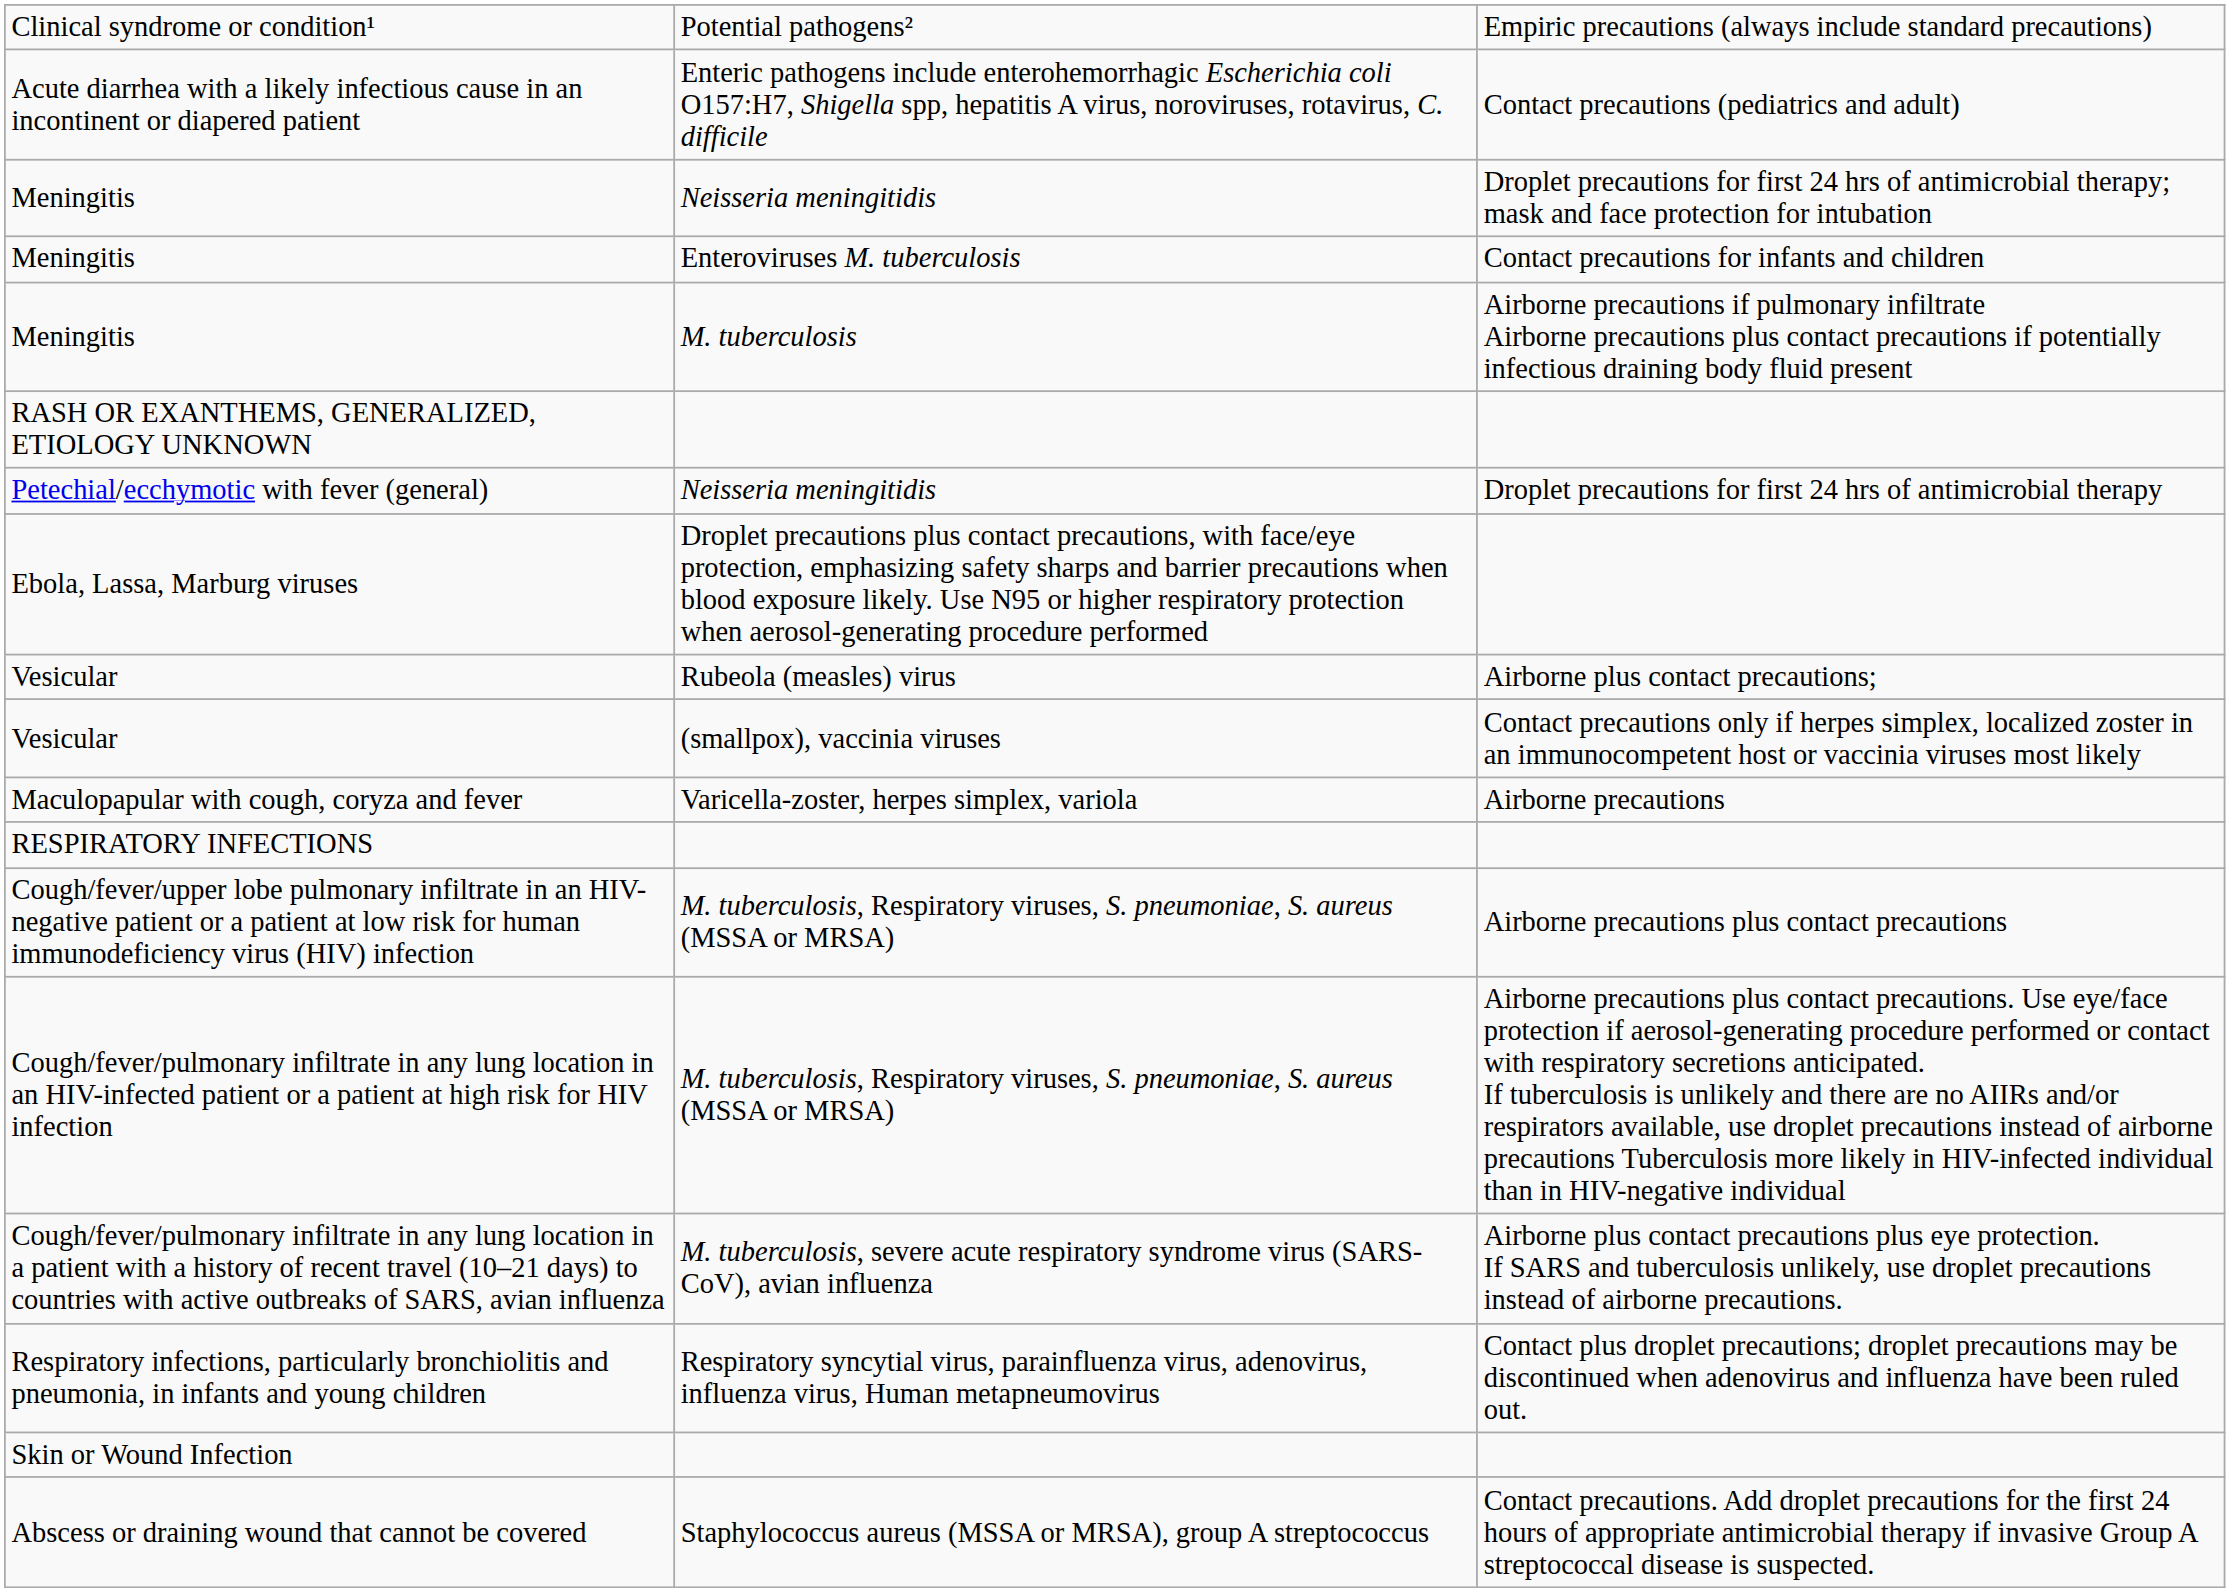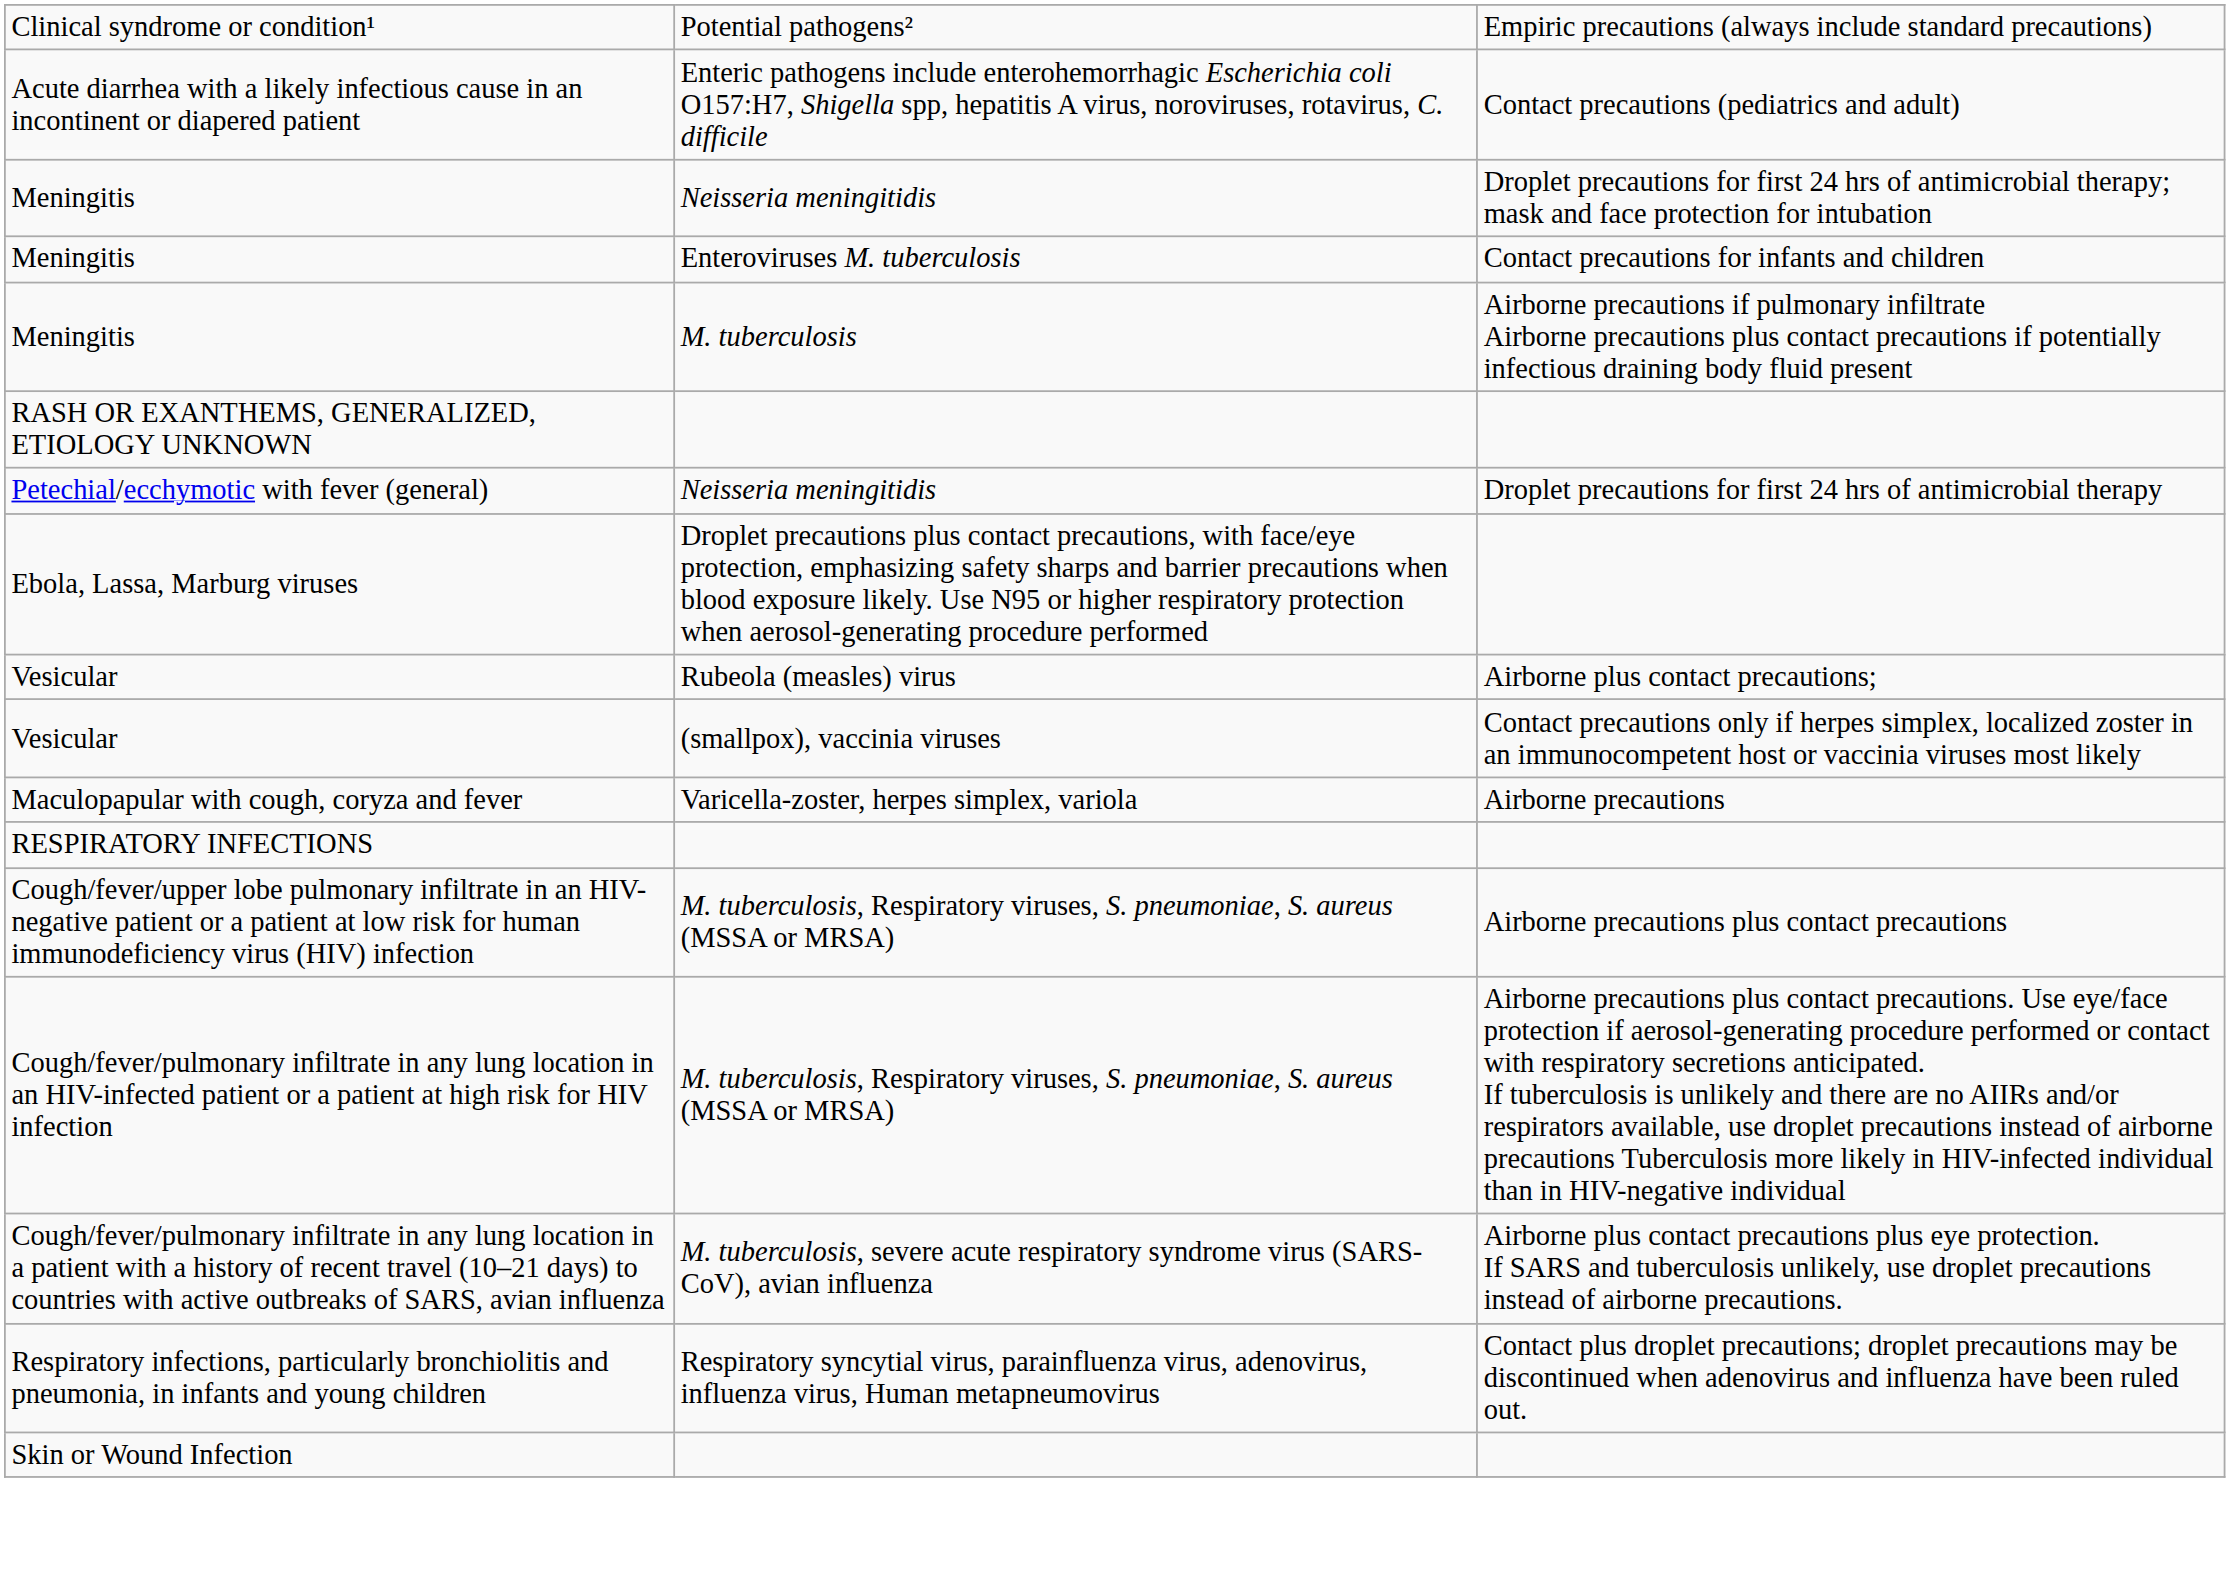- row: Abscess or draining wound that cannot be covered | Staphylococcus aureus (MSSA or MRSA), group A streptococcus | Contact precautions. Add droplet precautions for the first 24 hours of appropriate antimicrobial therapy if invasive Group A streptococcal disease is suspected.
